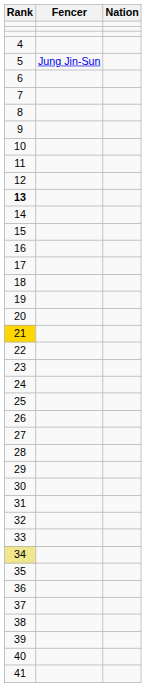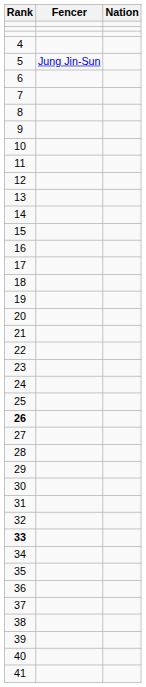13 | Rank: bold -> normal
21 | Rank: gold background -> no background
26 | Rank: normal -> bold
33 | Rank: normal -> bold
34 | Rank: khaki background -> no background
